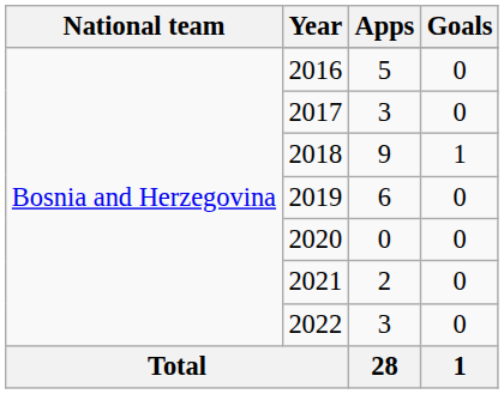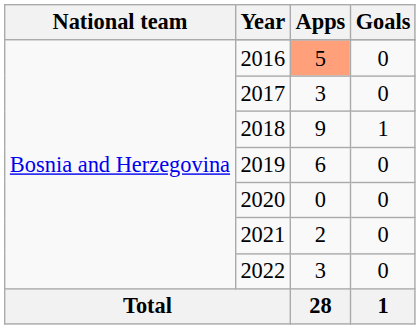2016 | Apps: no background -> lightsalmon background
